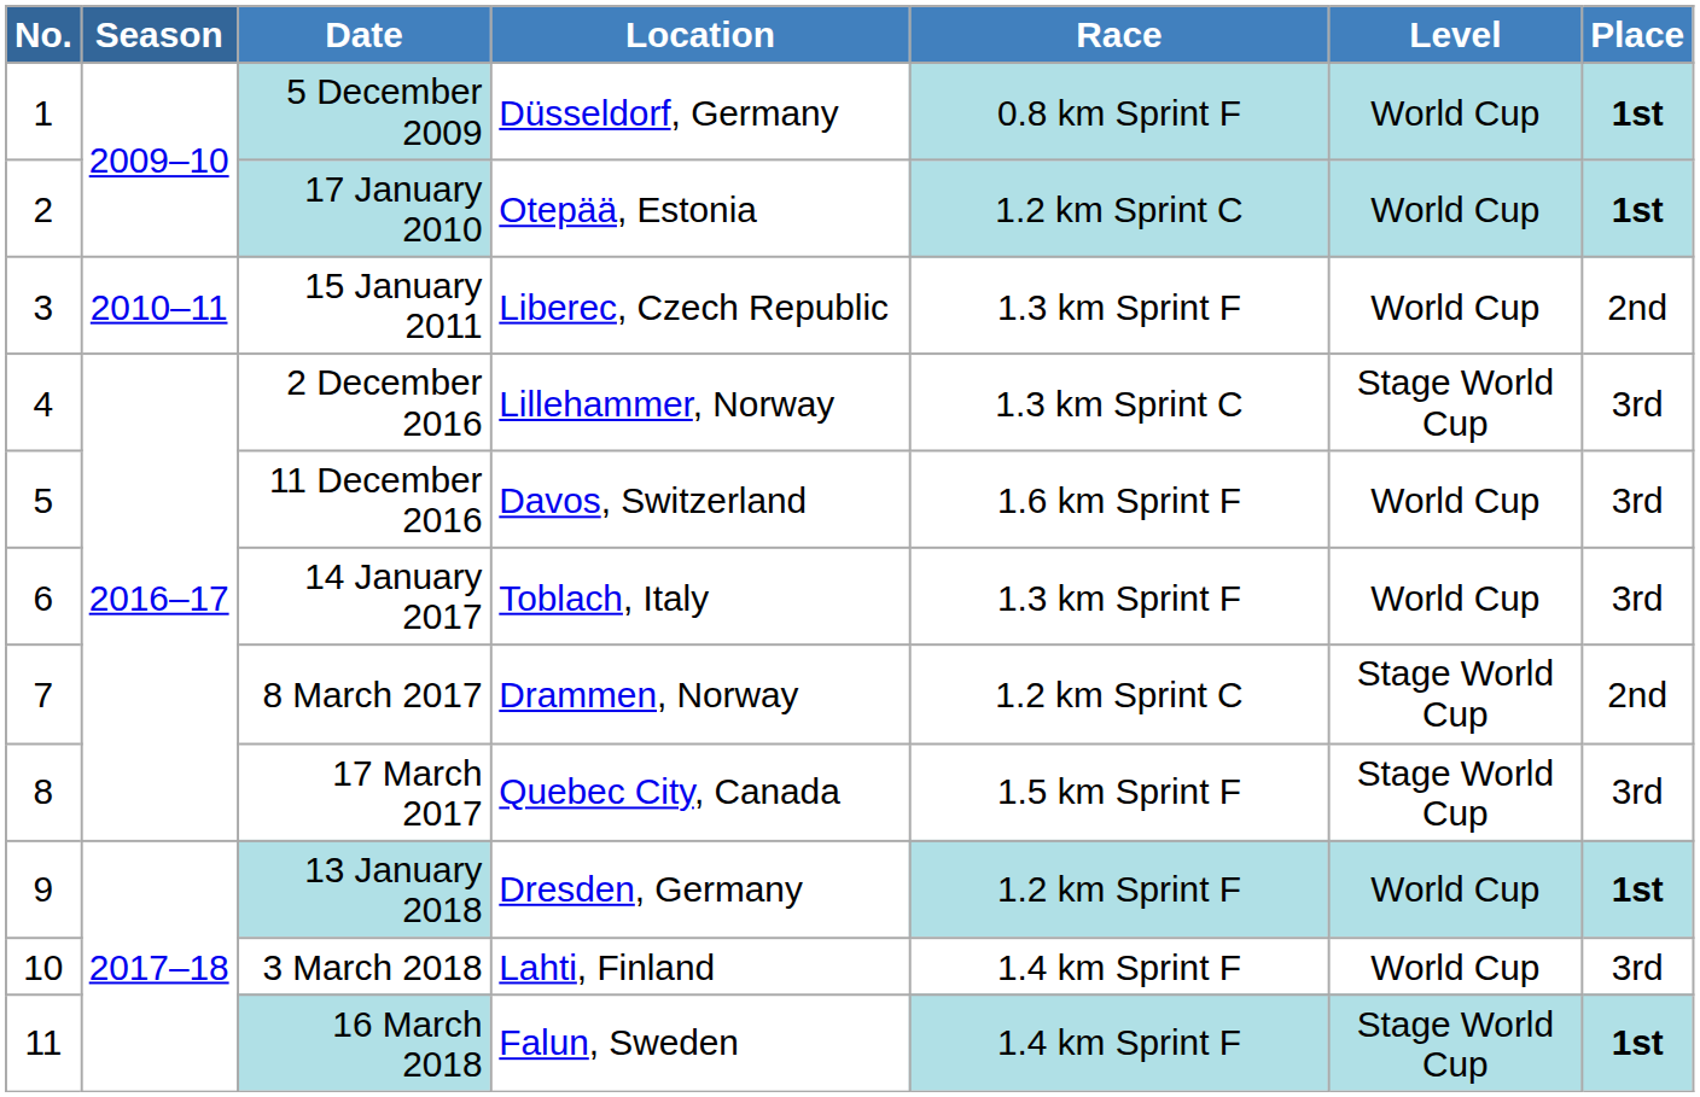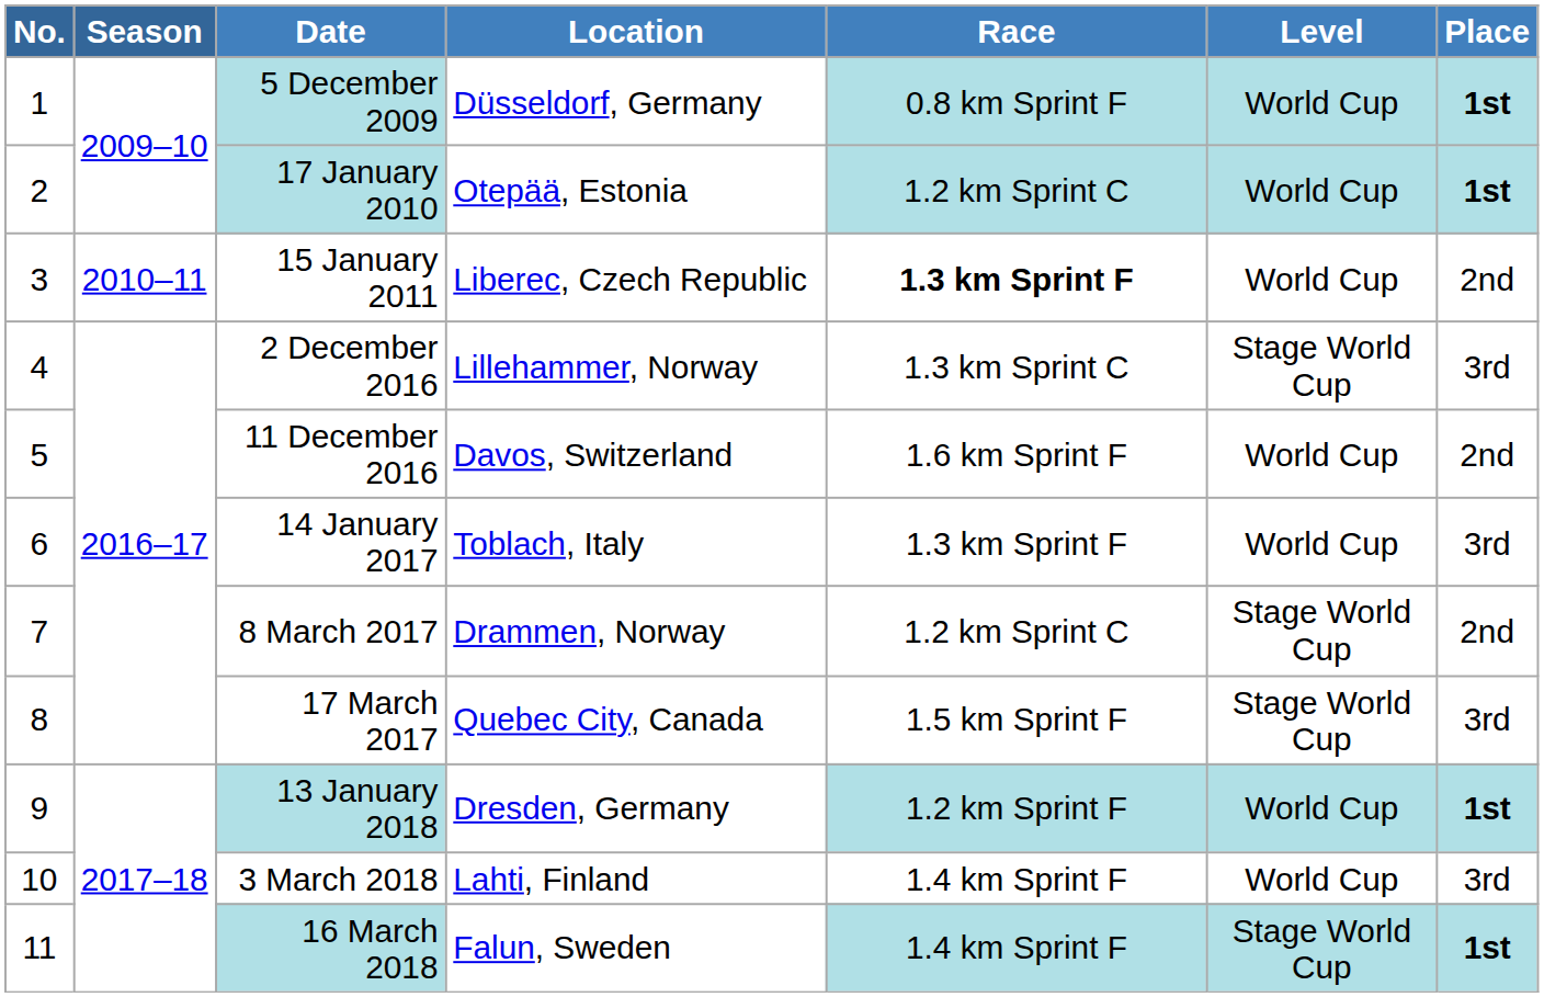15 January 2011 | Race: normal -> bold
11 December 2016 | Place: 3rd -> 2nd
